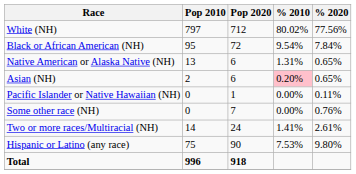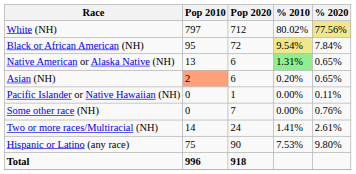White (NH) | % 2020: no background -> khaki background
Black or African American (NH) | % 2010: no background -> khaki background
Native American or Alaska Native (NH) | % 2010: no background -> lightgreen background
Asian (NH) | Pop 2010: no background -> lightsalmon background
Asian (NH) | % 2010: pink background -> no background
